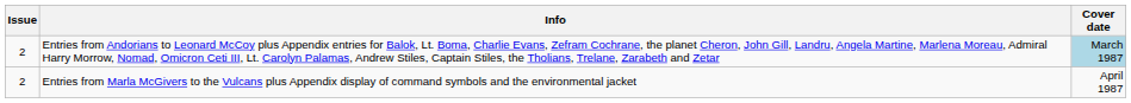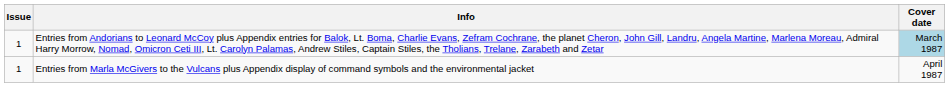row 2 | Issue: 2 -> 1
row 3 | Issue: 2 -> 1
